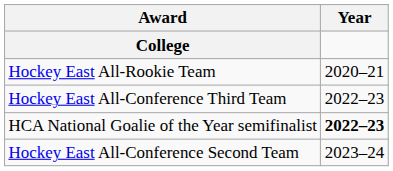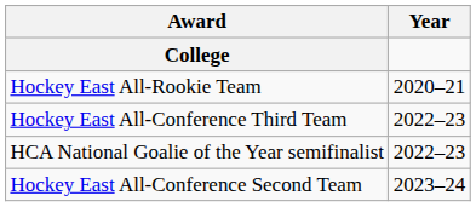HCA National Goalie of the Year semifinalist | Year: bold -> normal
